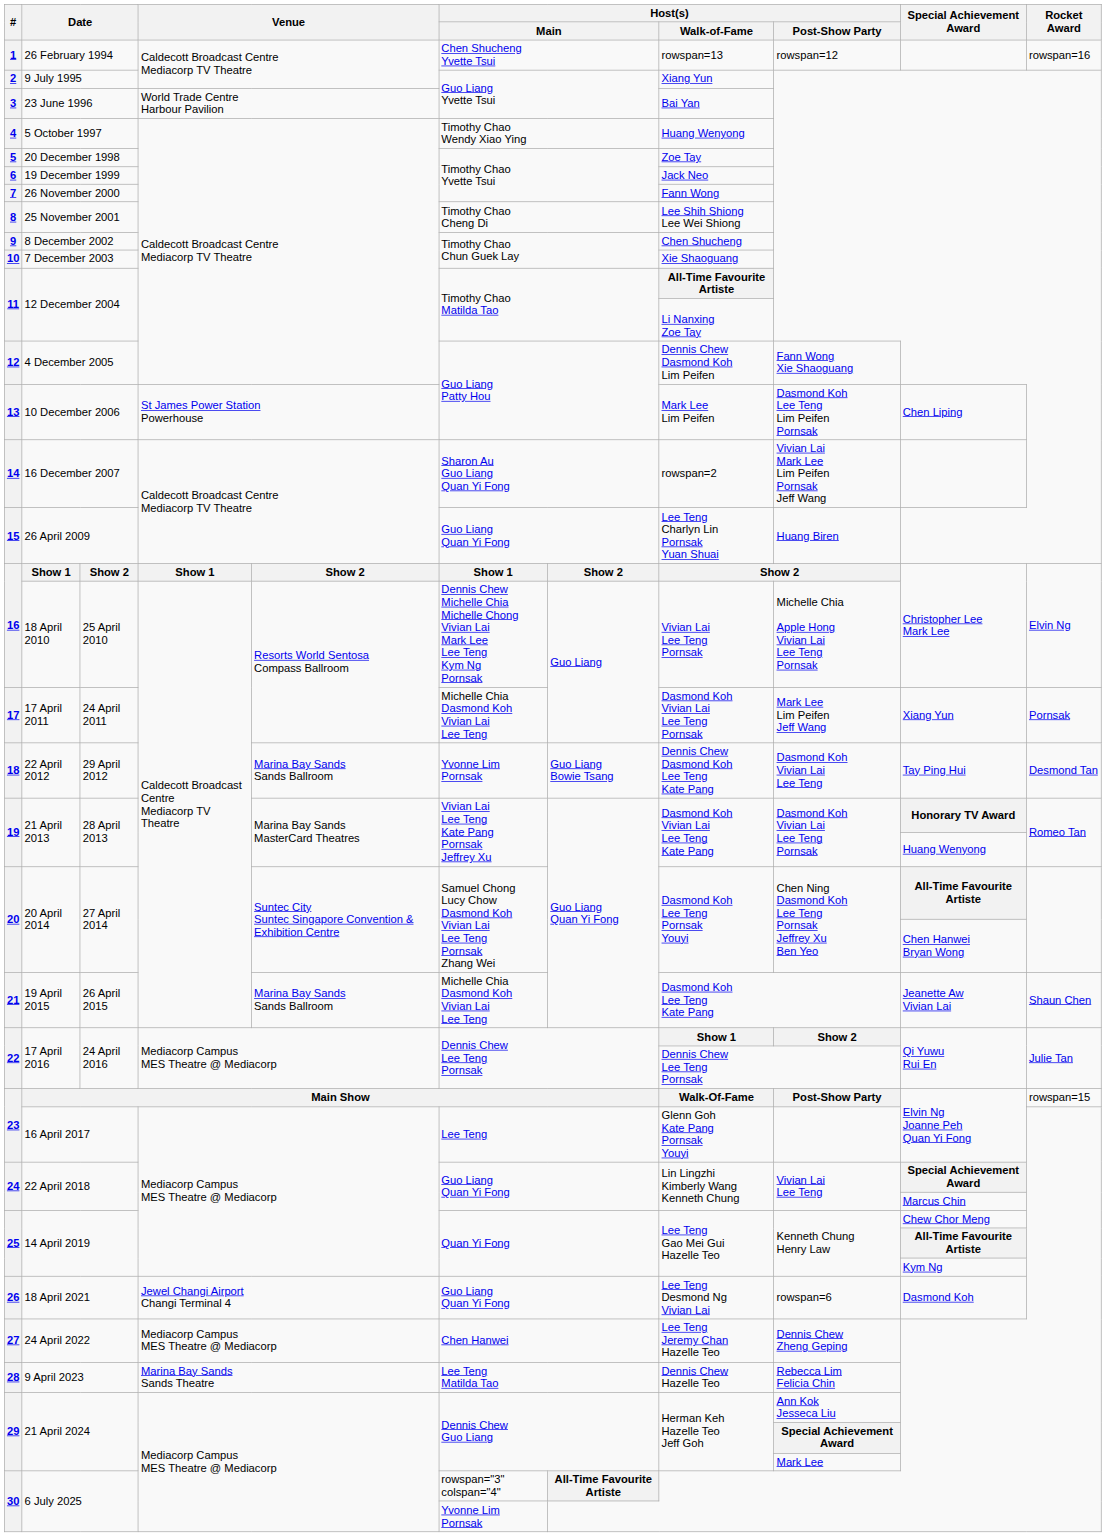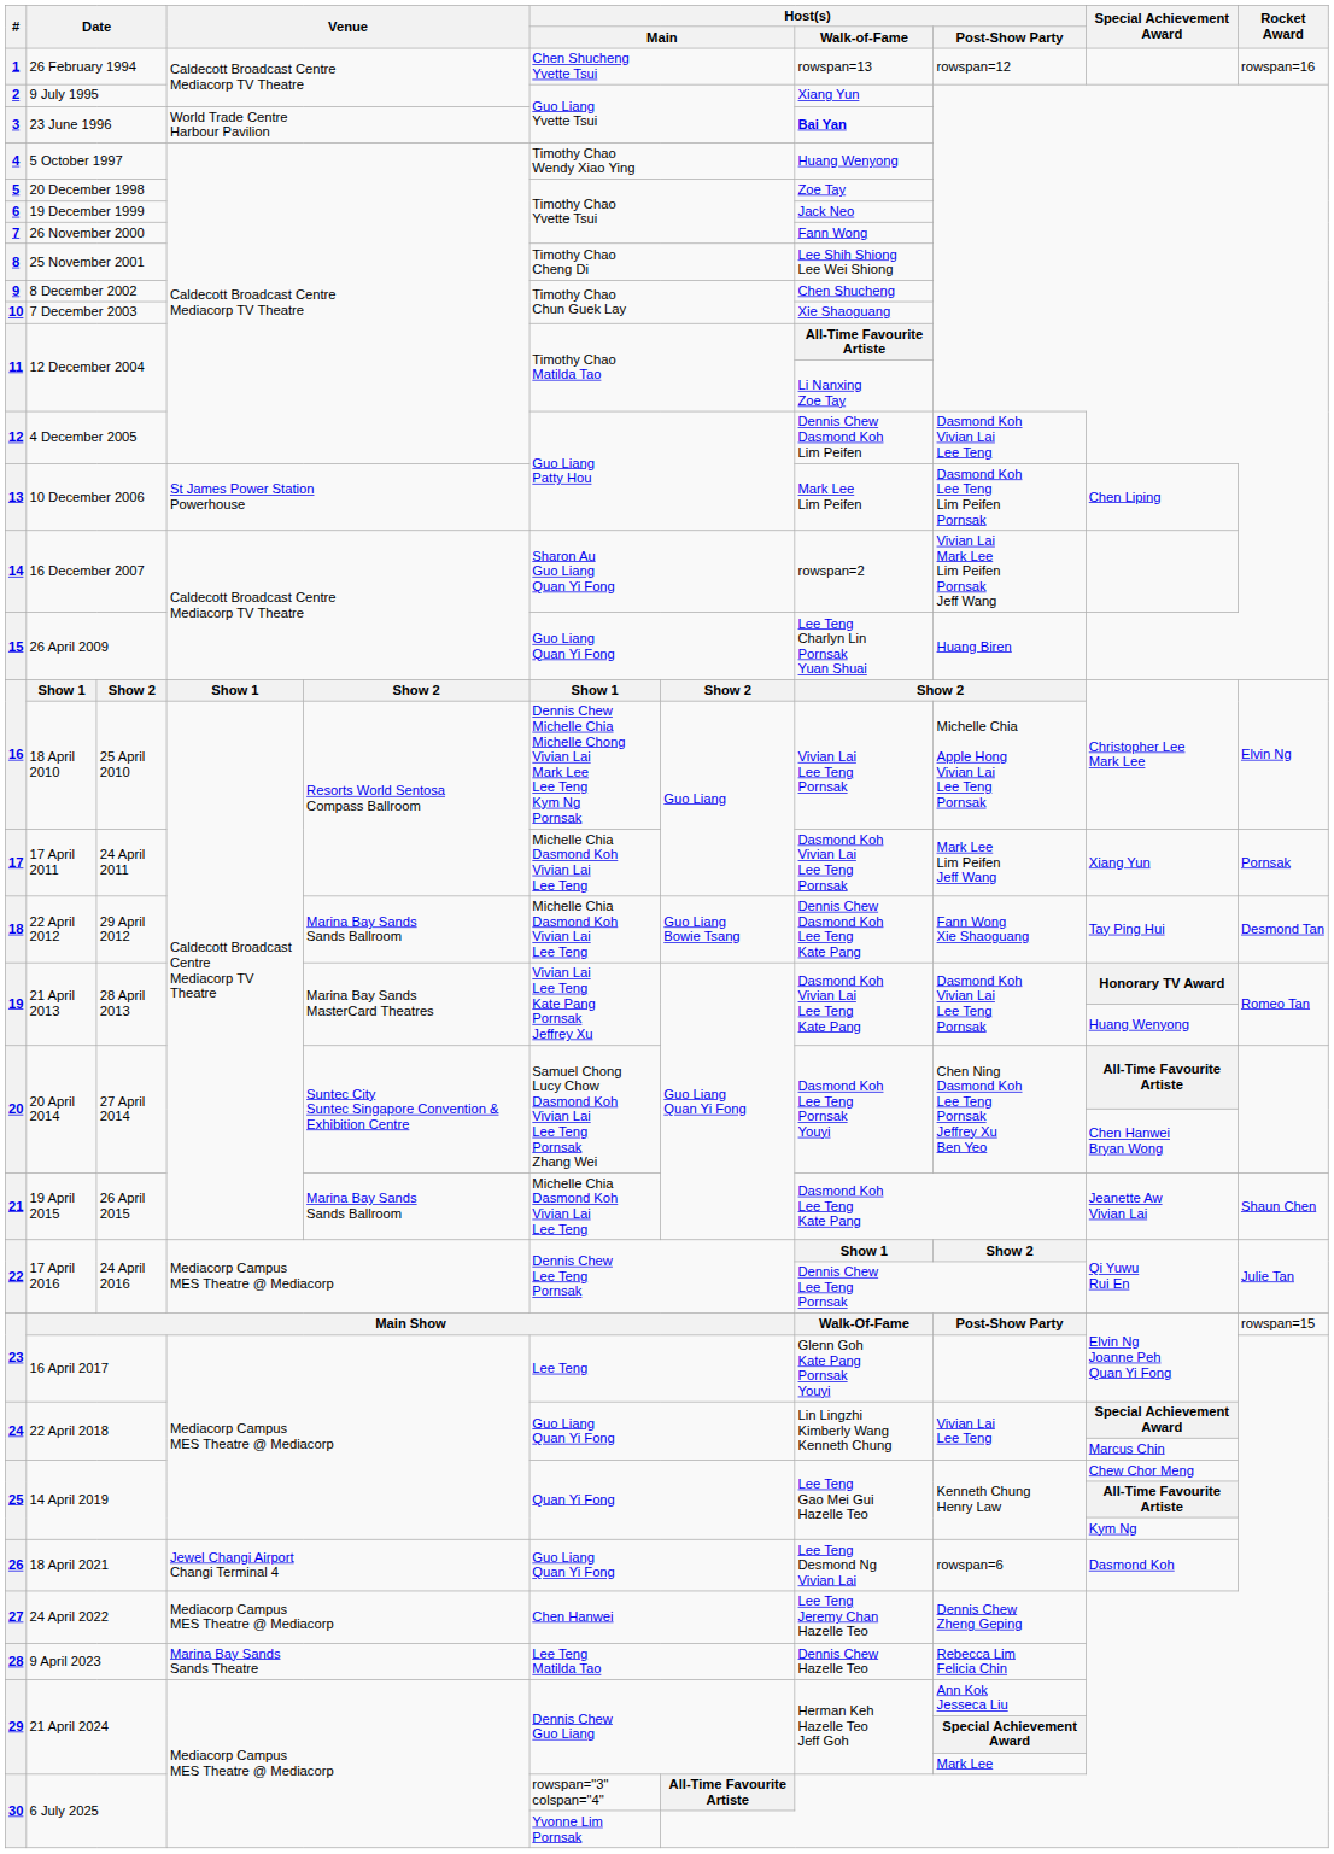23 June 1996 | Host(s) / Walk-of-Fame: normal -> bold
4 December 2005 | Host(s) / Post-Show Party: Fann Wong Xie Shaoguang -> Dasmond Koh Vivian Lai Lee Teng
22 April 2012 | column 6: Yvonne Lim Pornsak -> Michelle Chia Dasmond Koh Vivian Lai Lee Teng
22 April 2012 | Host(s) / Post-Show Party: Dasmond Koh Vivian Lai Lee Teng -> Fann Wong Xie Shaoguang
